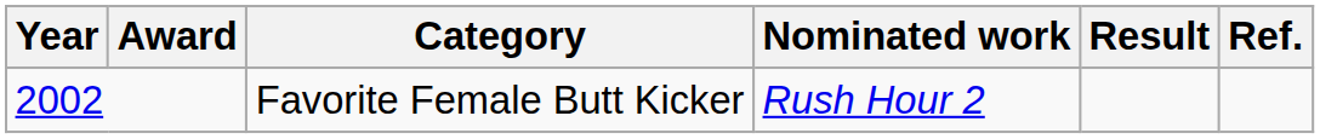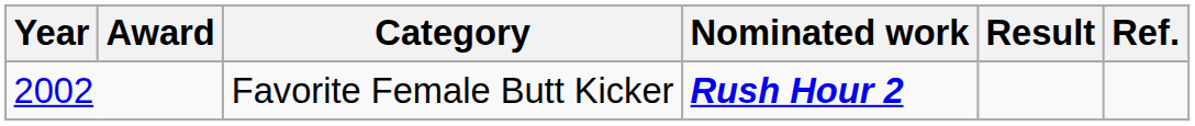Favorite Female Butt Kicker | Nominated work: normal -> bold
